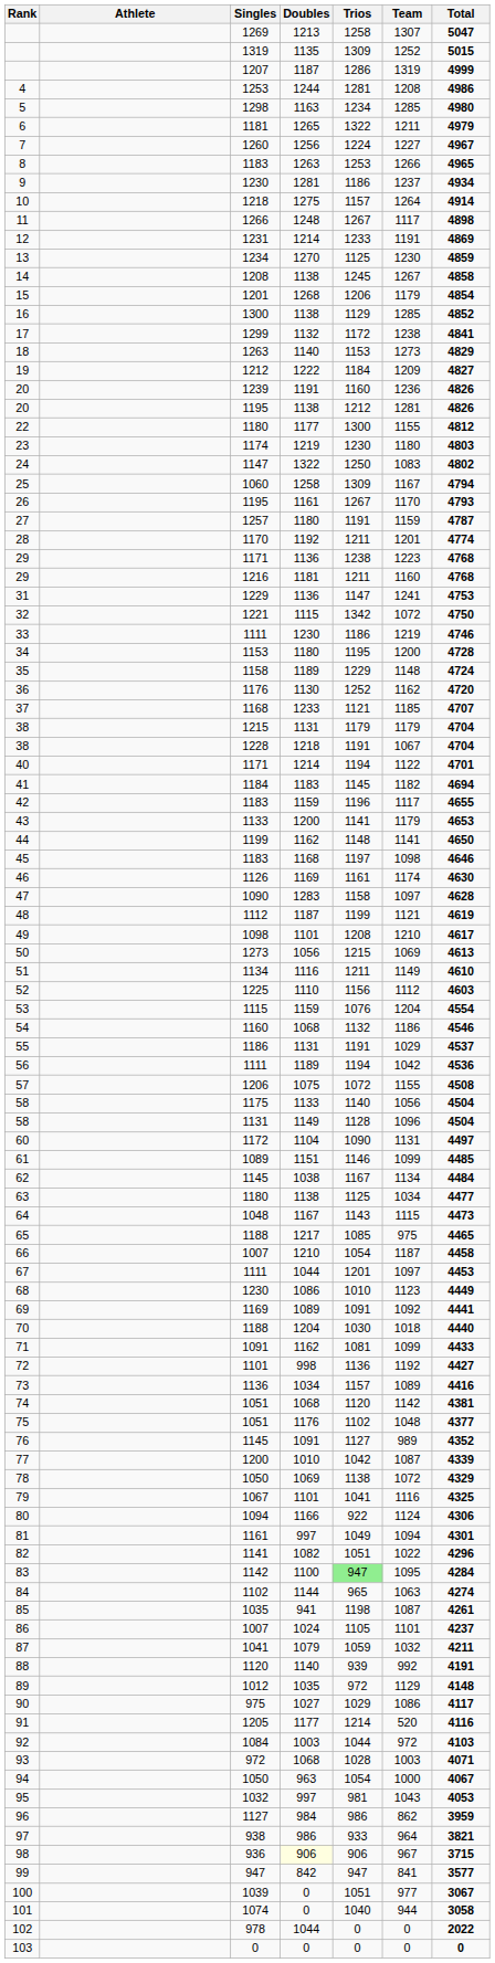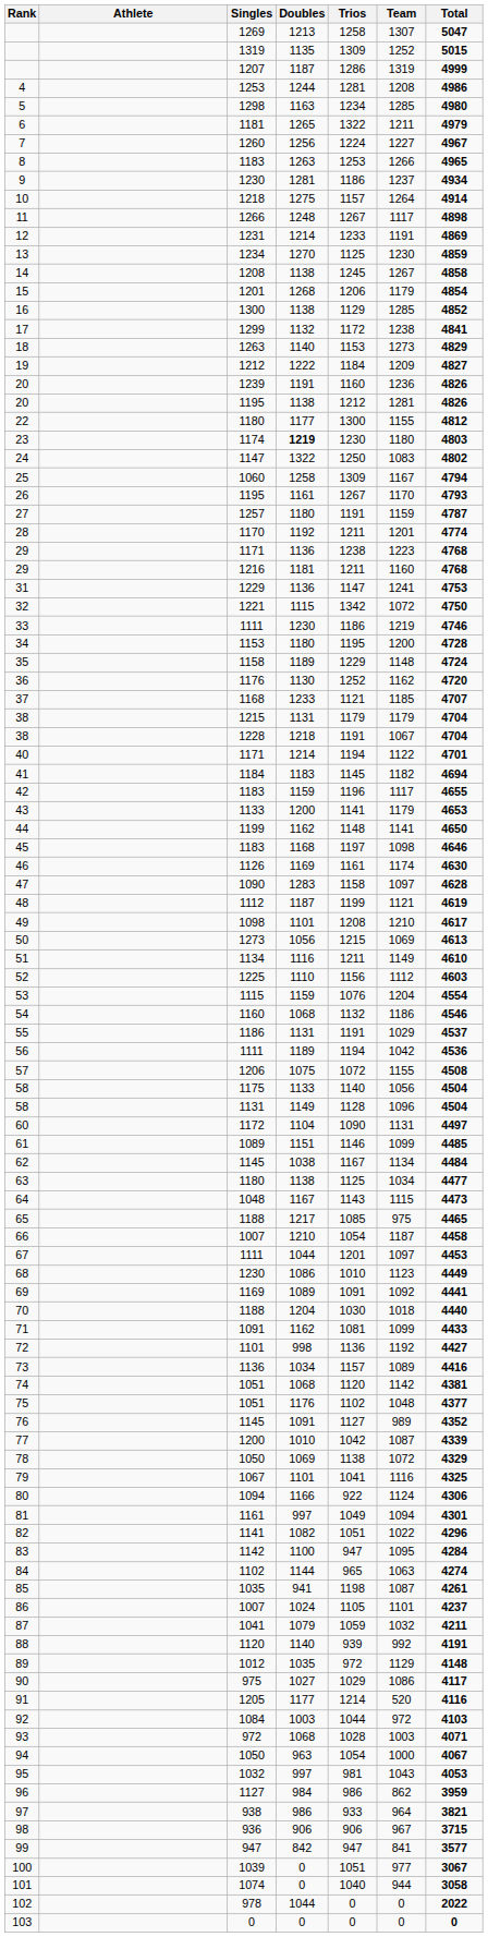23 | Doubles: normal -> bold
83 | Trios: lightgreen background -> no background
98 | Doubles: lightyellow background -> no background
